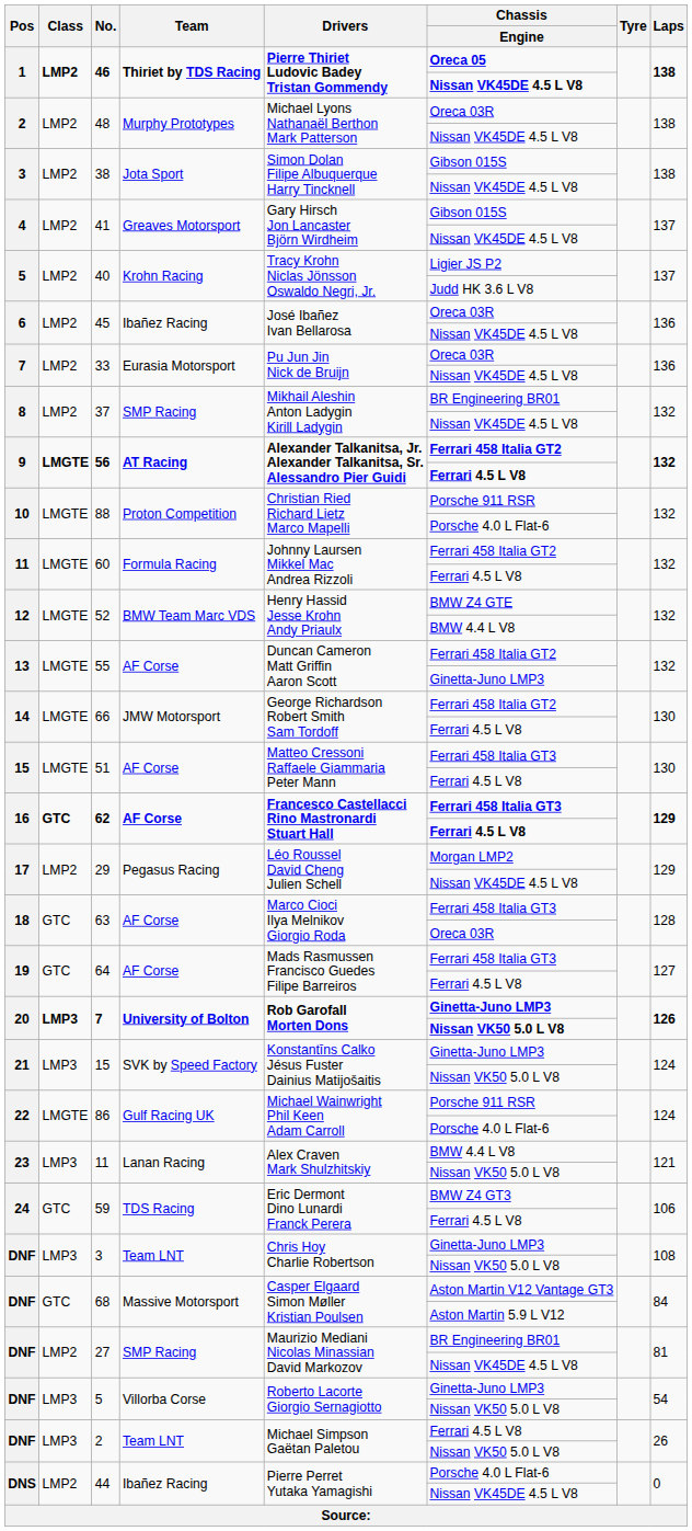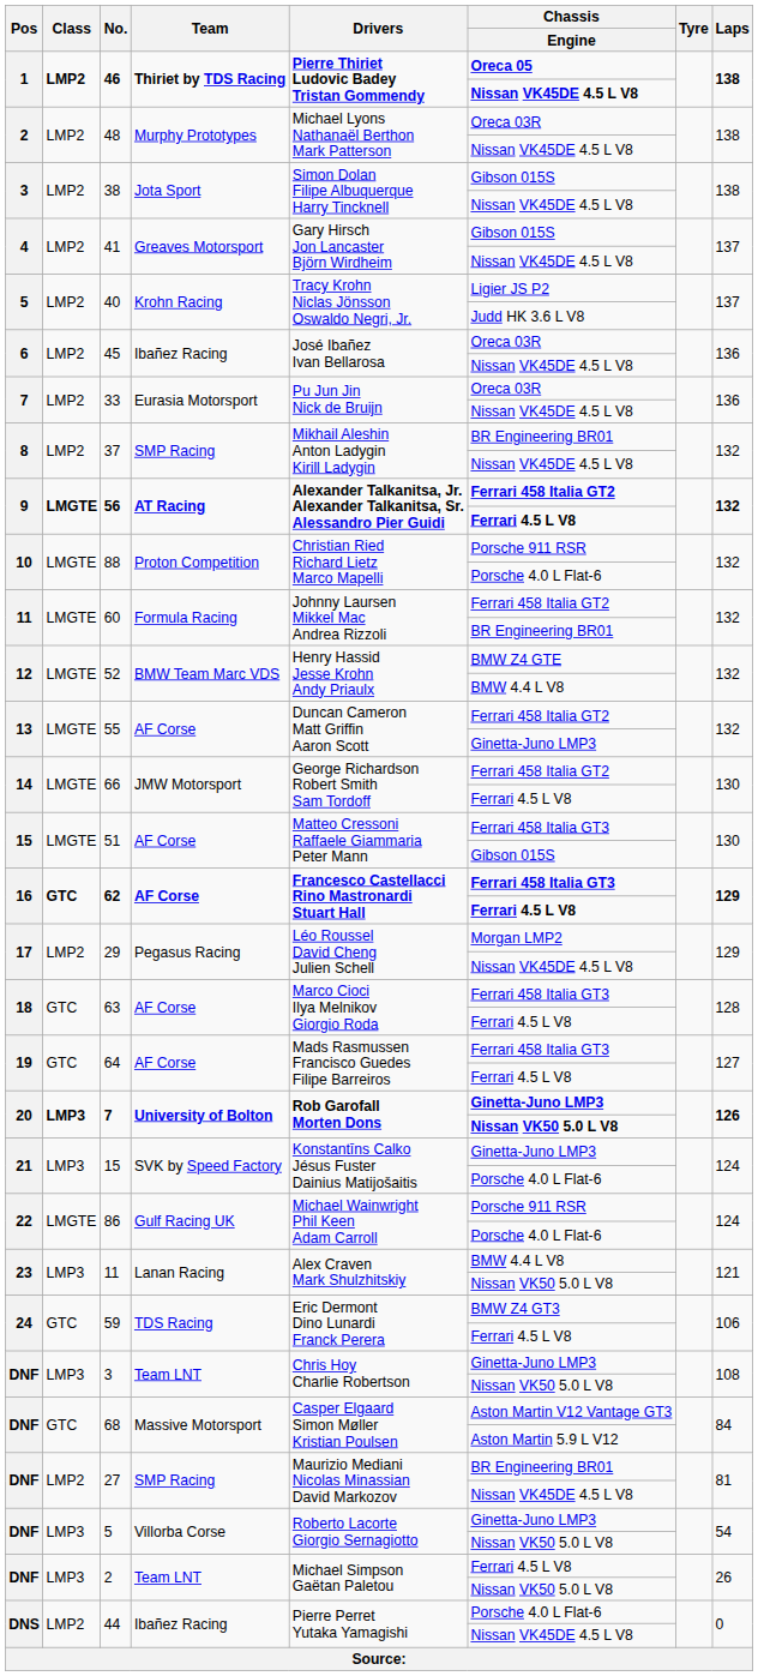row 24 | Chassis / Engine: Ferrari 4.5 L V8 -> BR Engineering BR01
row 32 | Chassis / Engine: Ferrari 4.5 L V8 -> Gibson 015S
row 38 | Chassis / Engine: Oreca 03R -> Ferrari 4.5 L V8
row 44 | Chassis / Engine: Nissan VK50 5.0 L V8 -> Porsche 4.0 L Flat-6
